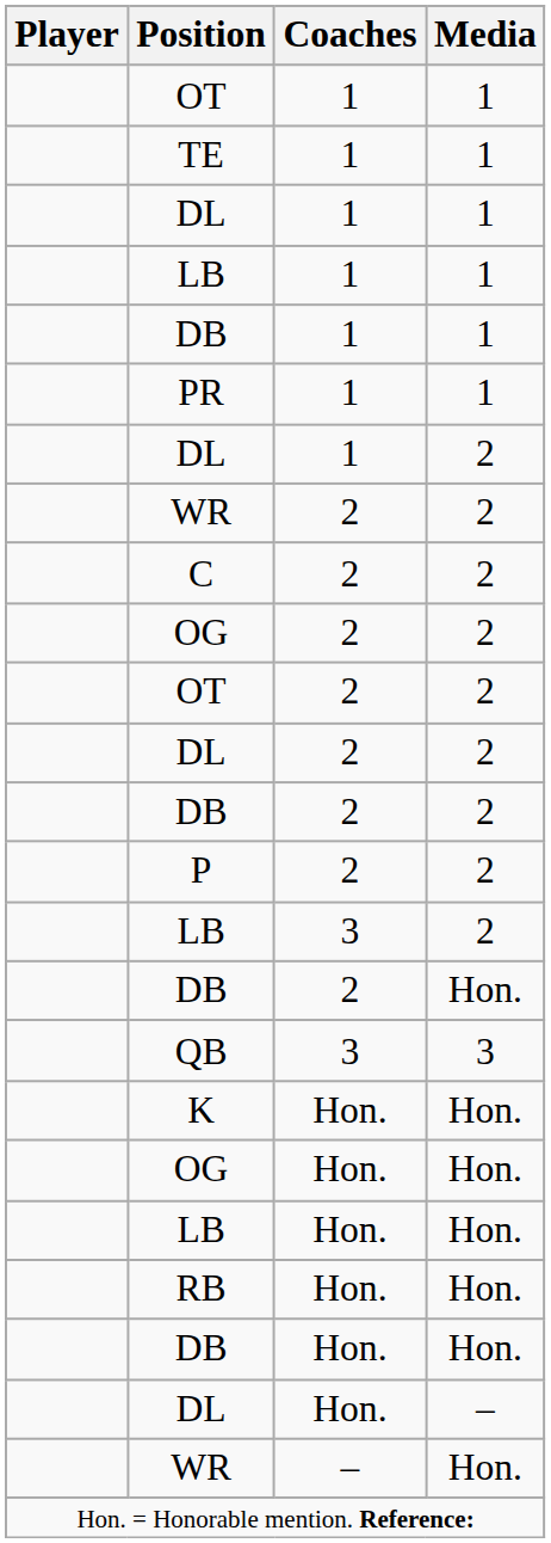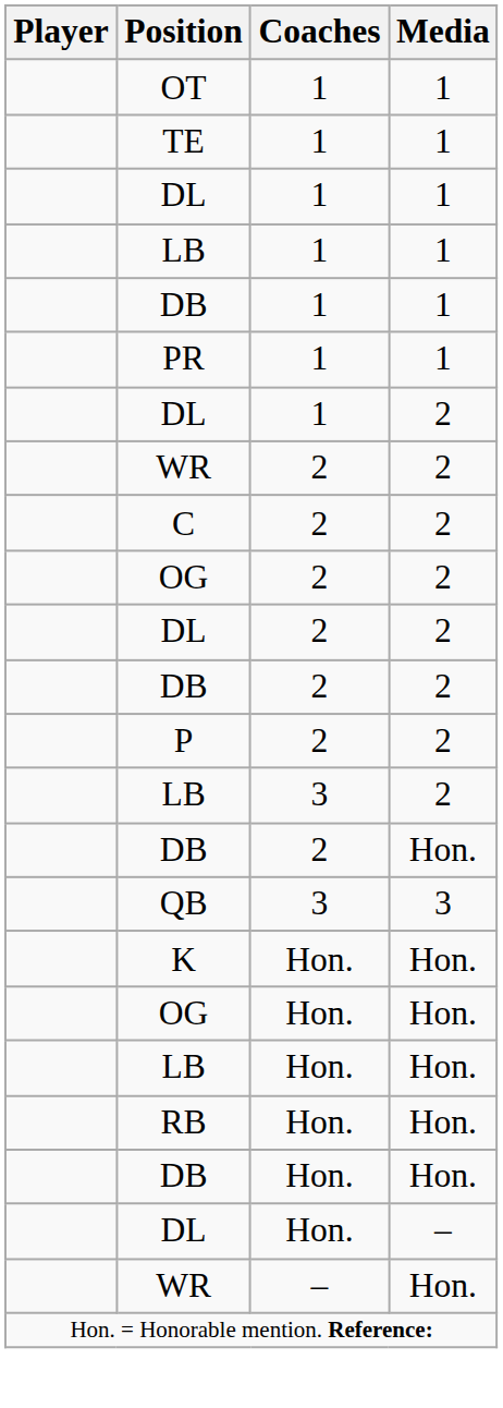- row: OT | 2 | 2
